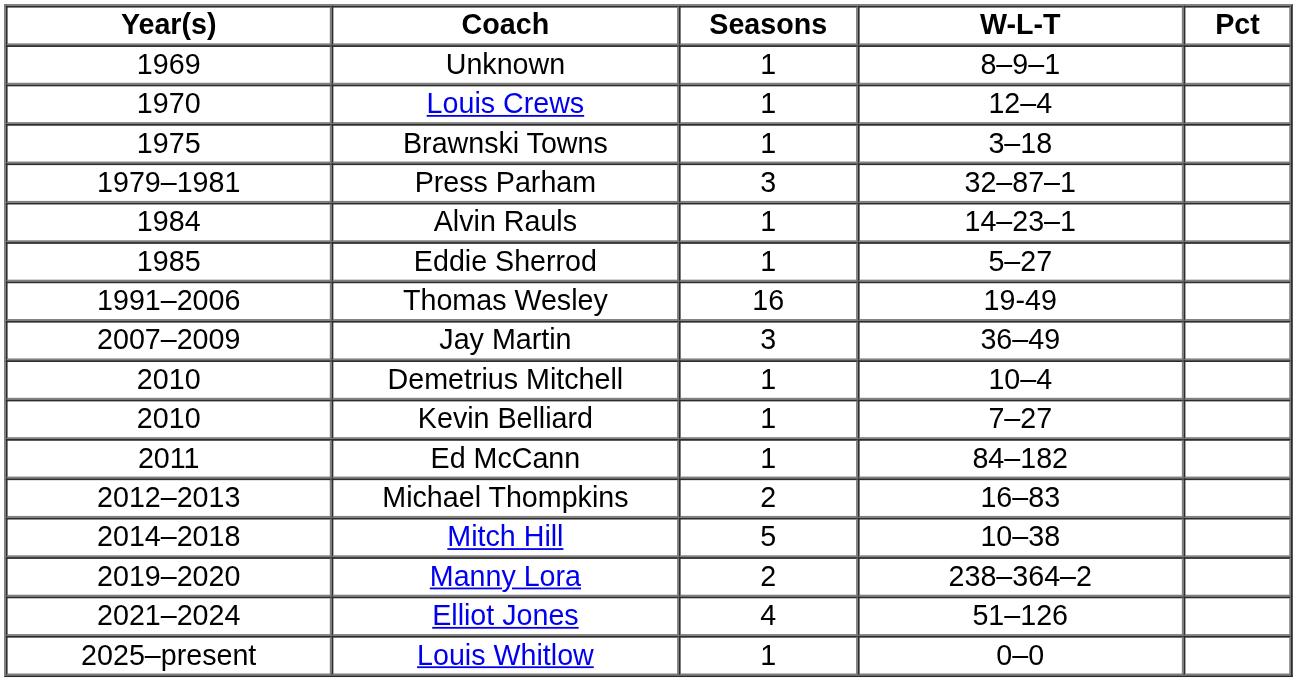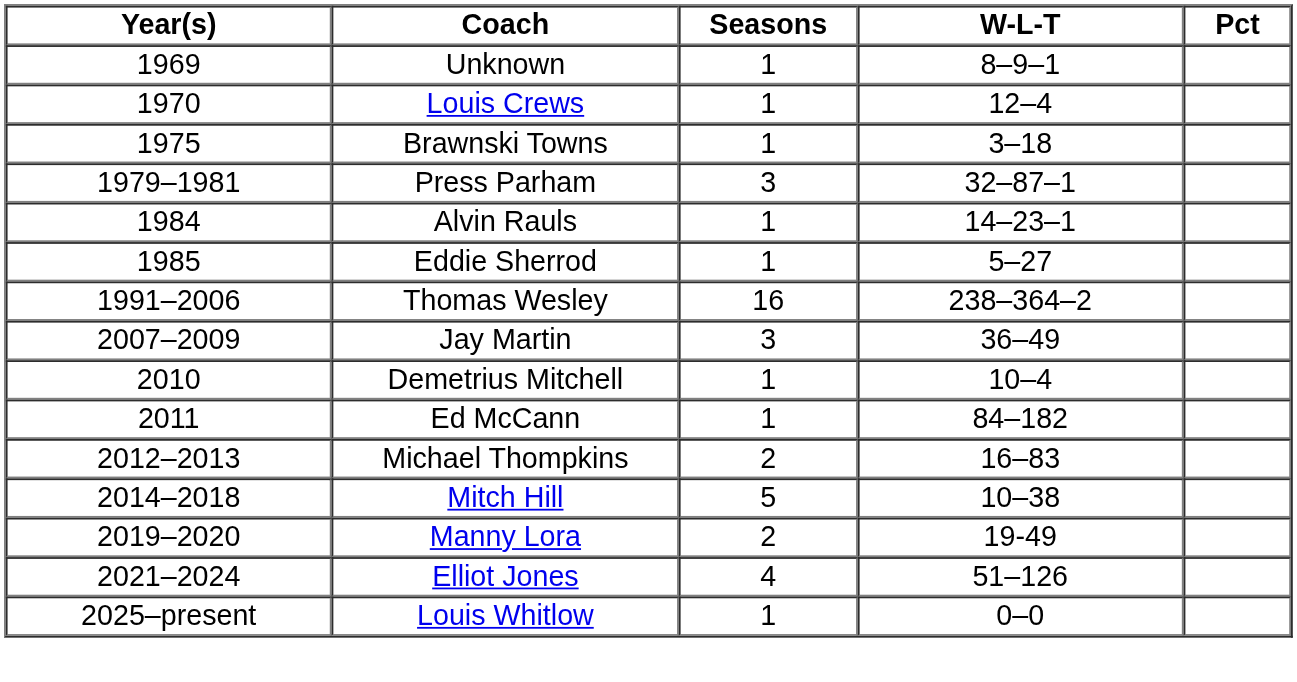Thomas Wesley | W-L-T: 19-49 -> 238–364–2
- row: 2010 | Kevin Belliard | 1 | 7–27
Manny Lora | W-L-T: 238–364–2 -> 19-49
